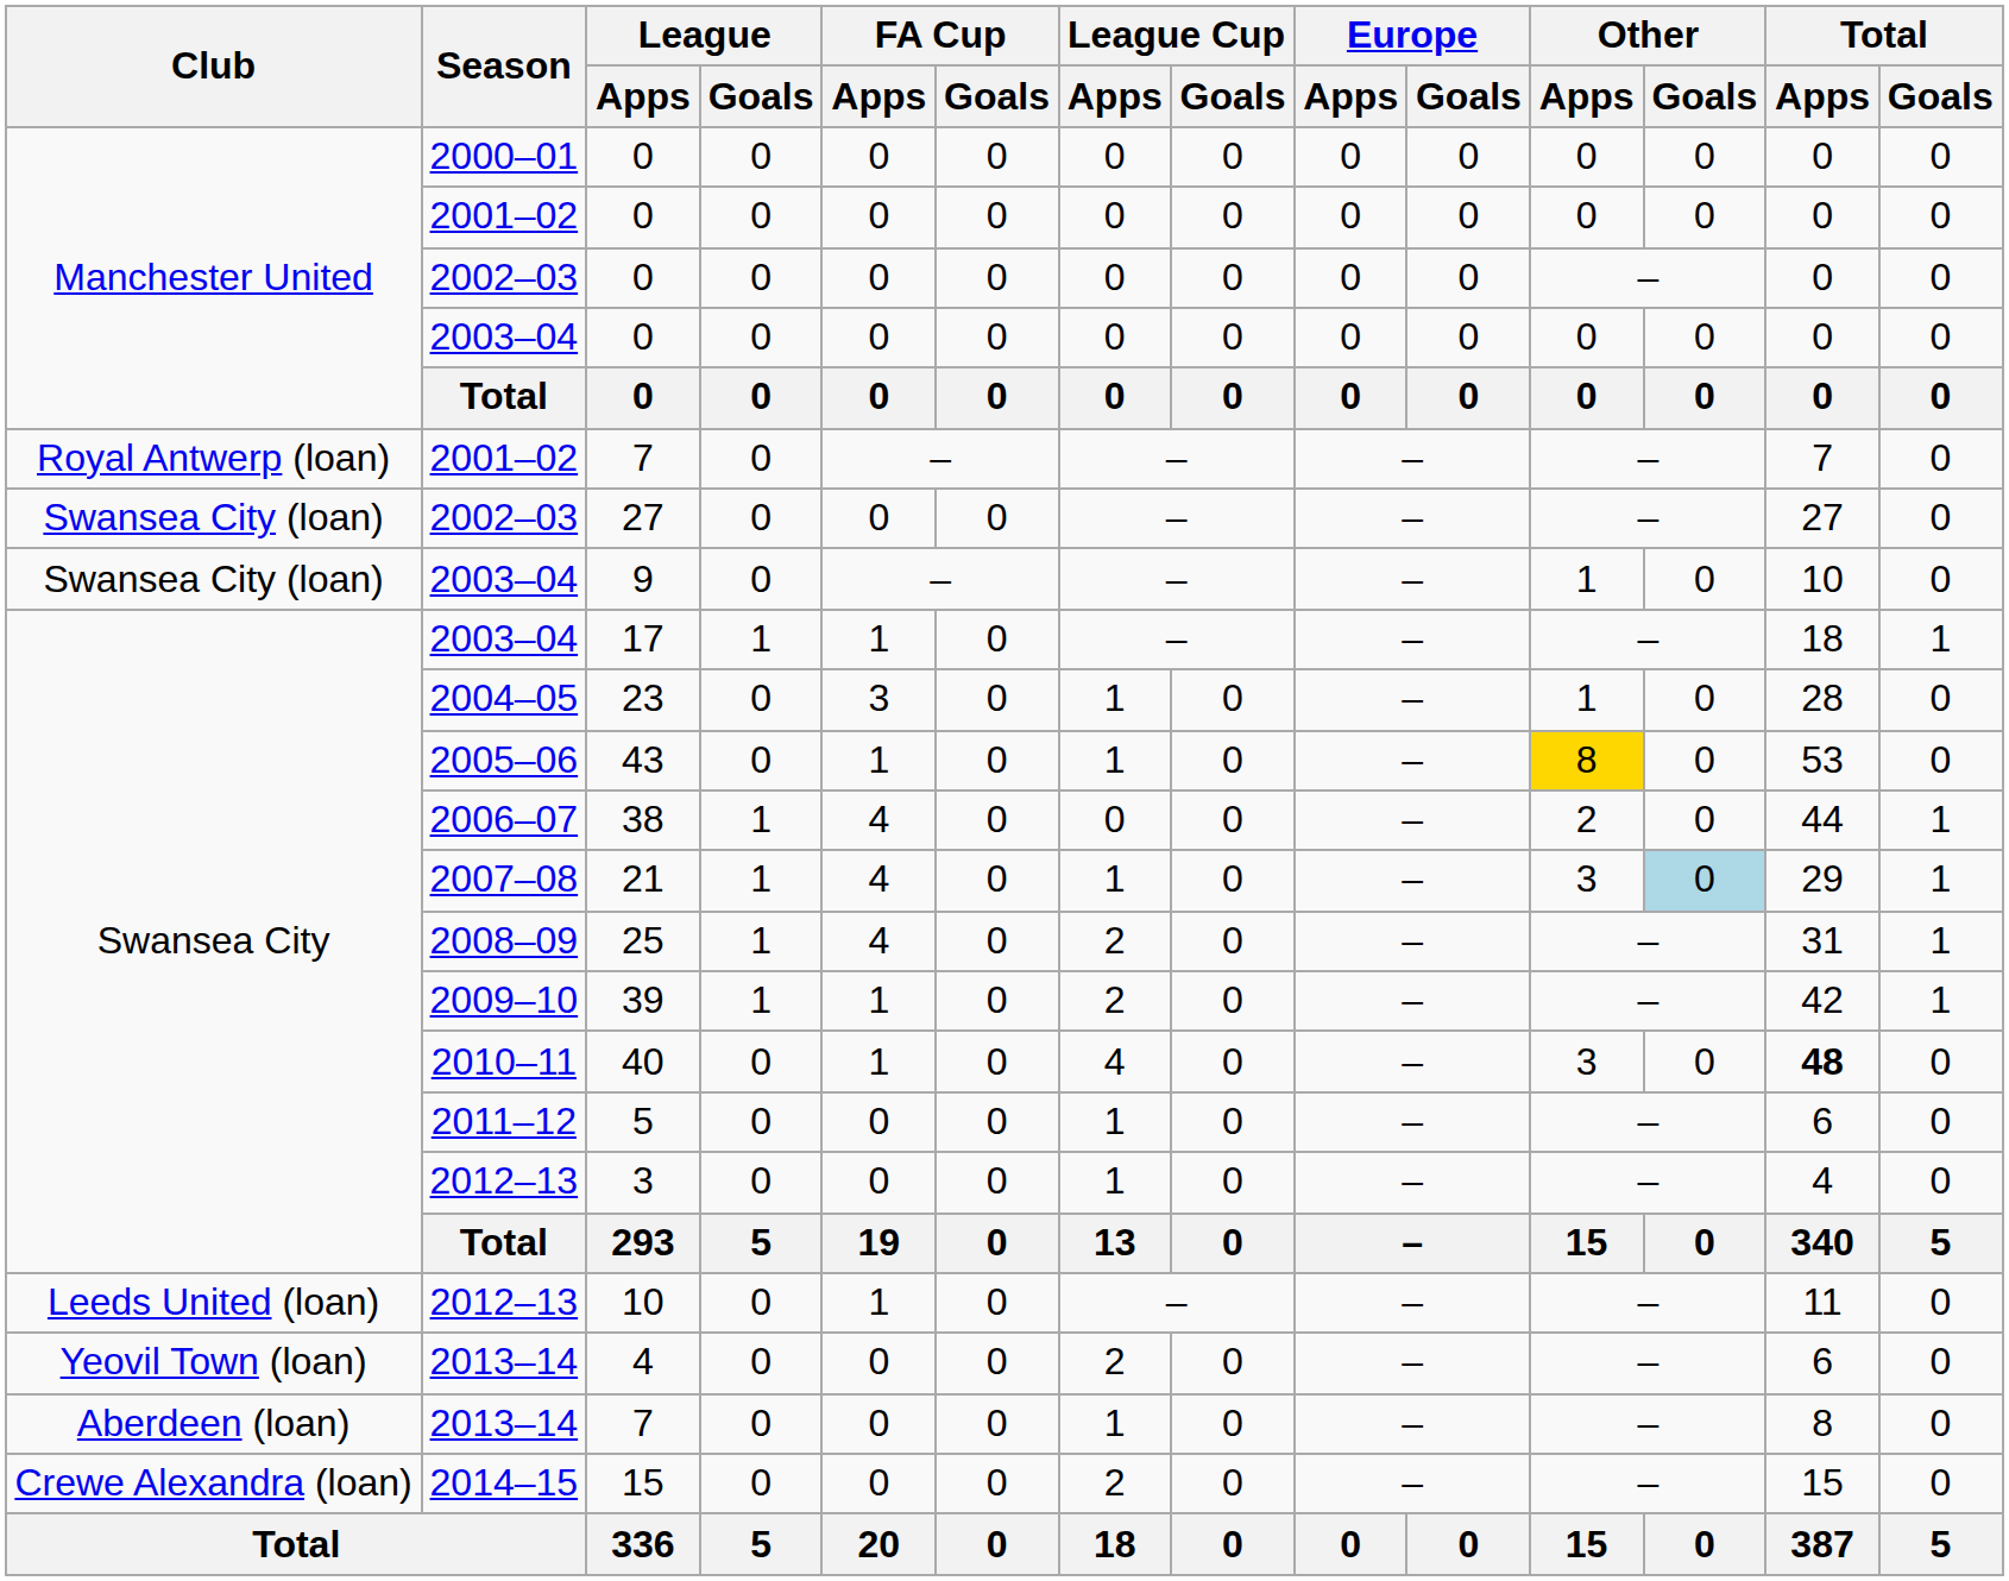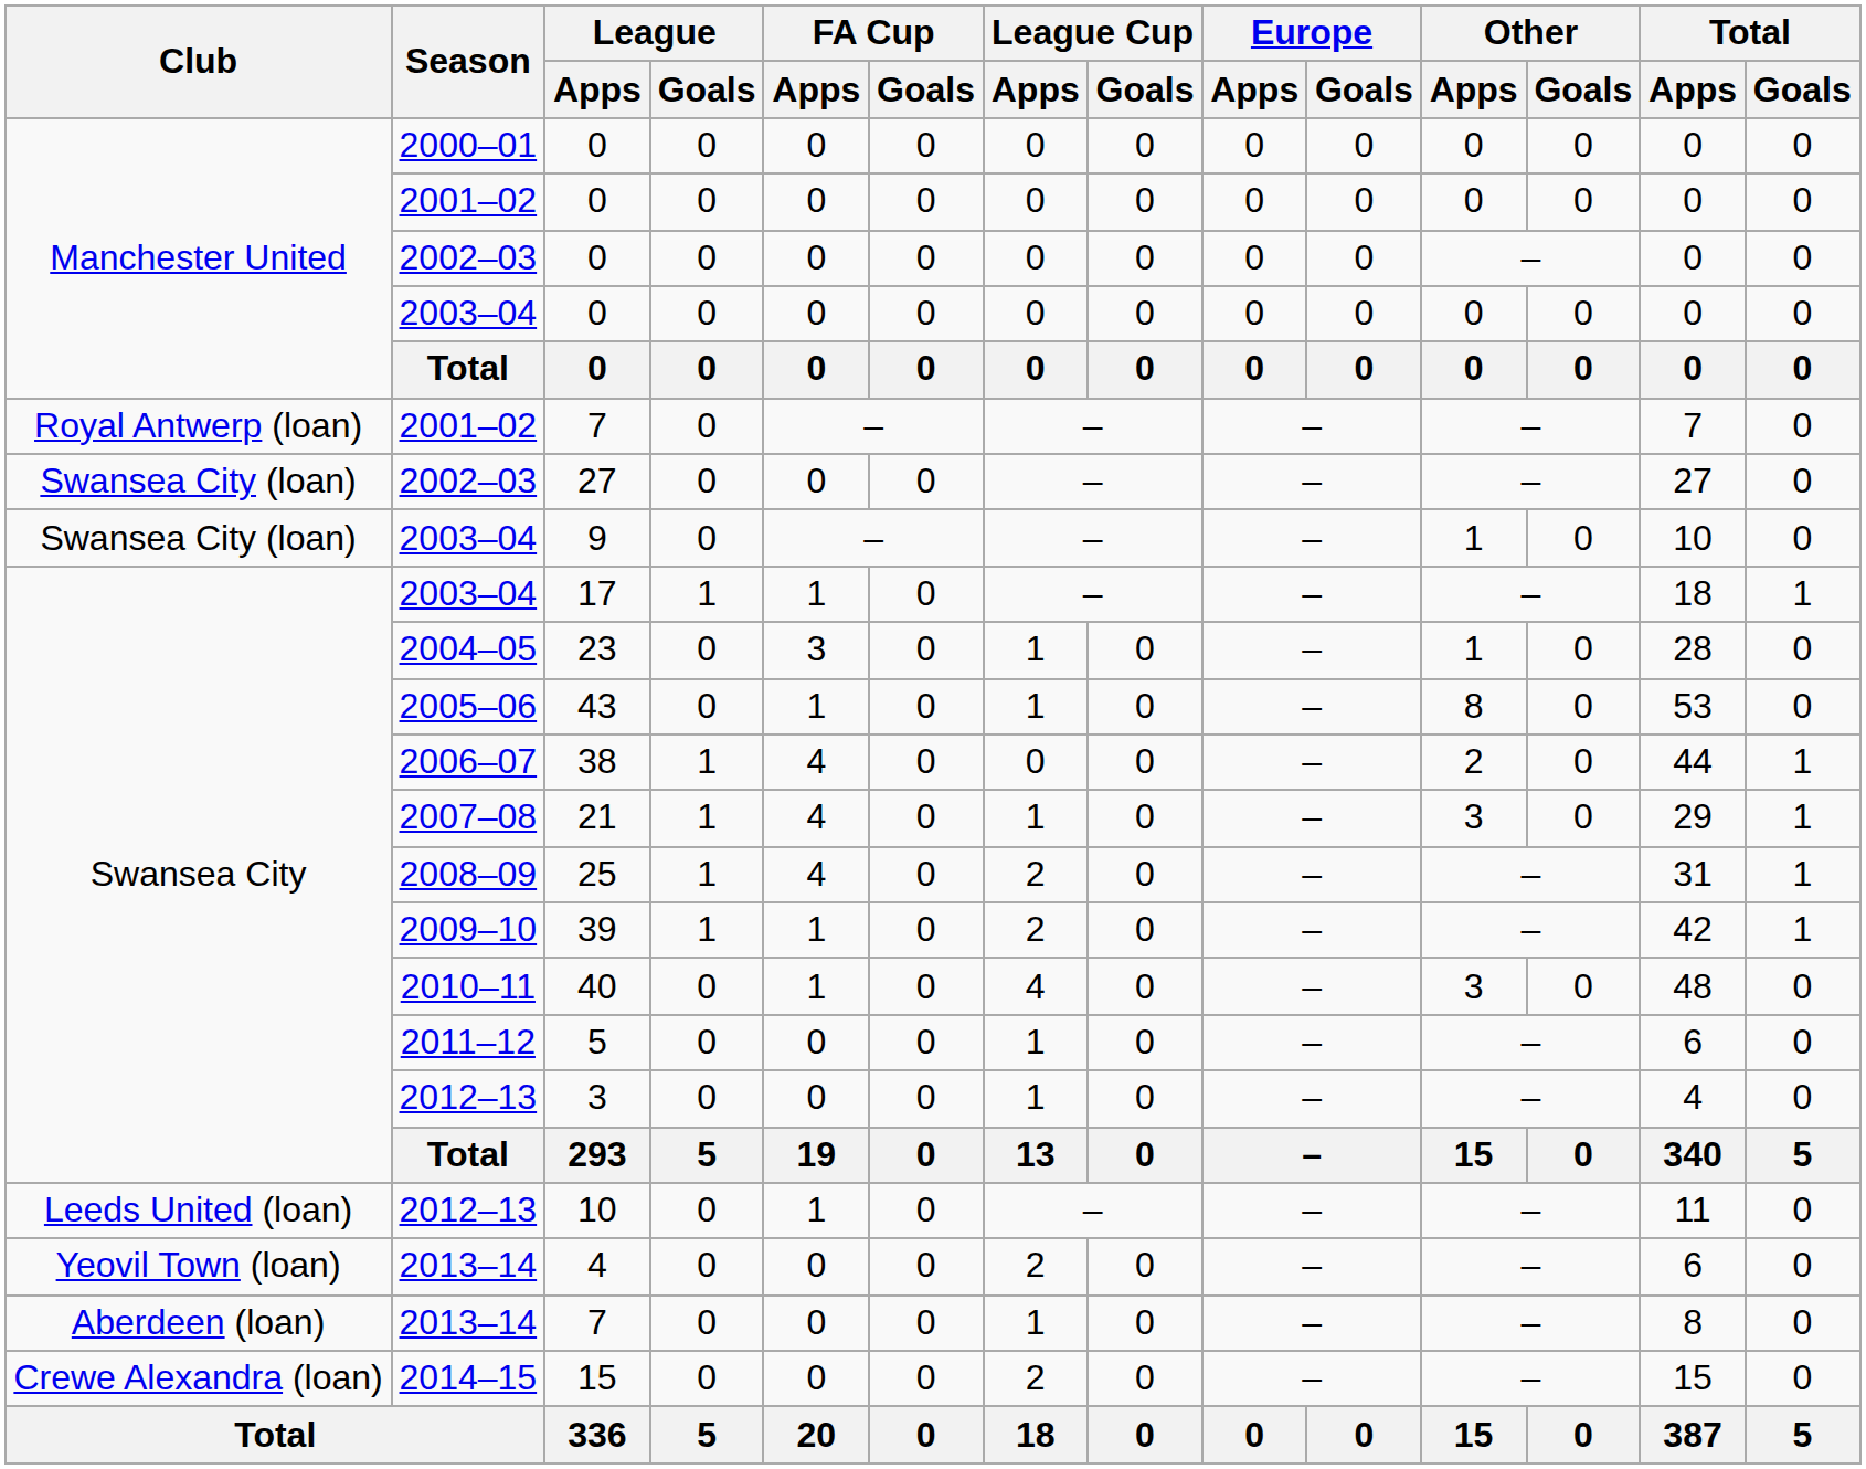43 | Other / Apps: gold background -> no background
21 | Other / Goals: lightblue background -> no background
40 | Total / Apps: bold -> normal
